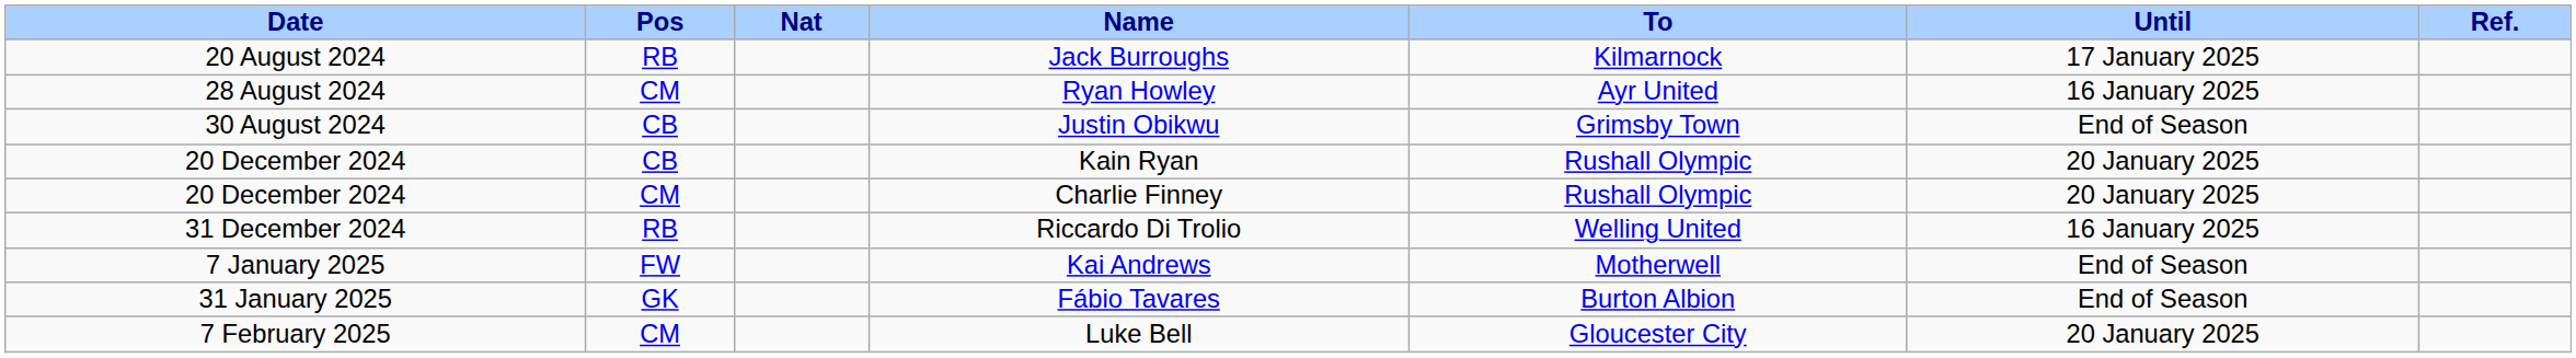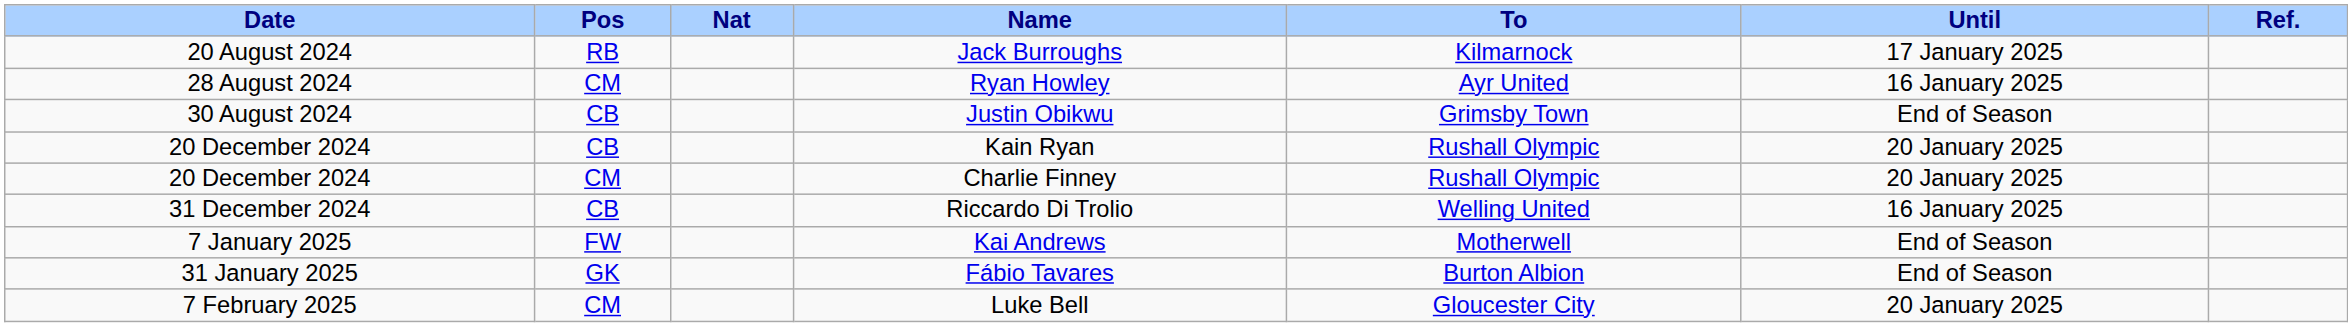Riccardo Di Trolio | Pos: RB -> CB
